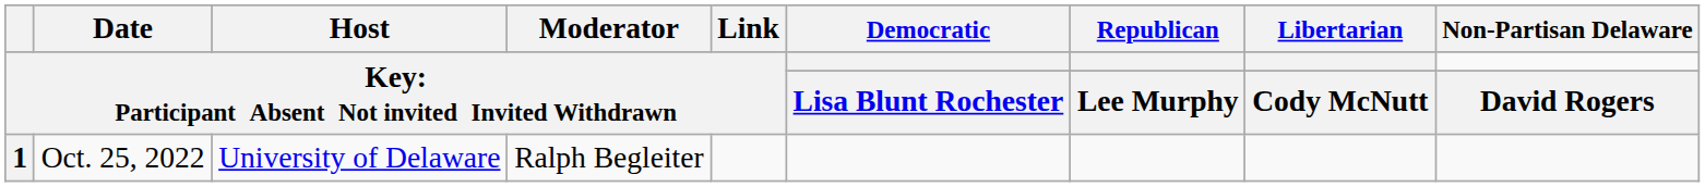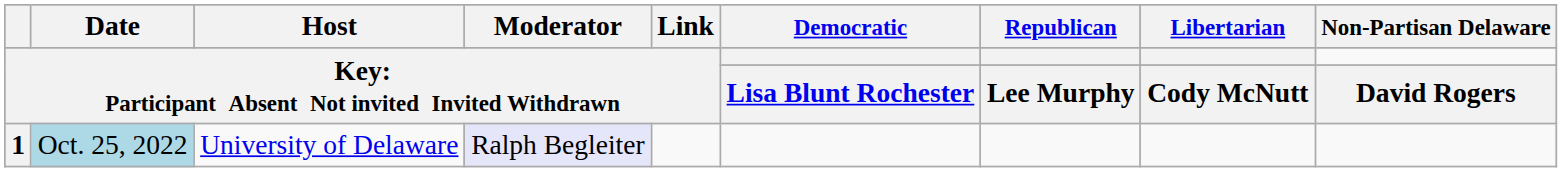1 | column 2: no background -> lightblue background
1 | column 4: no background -> lavender background
